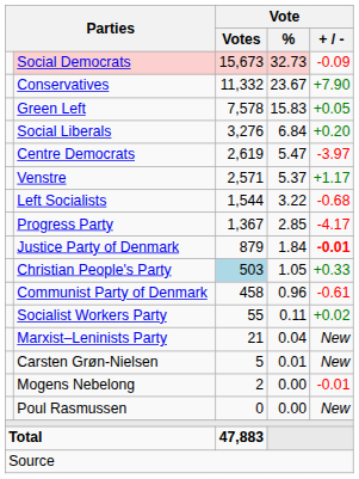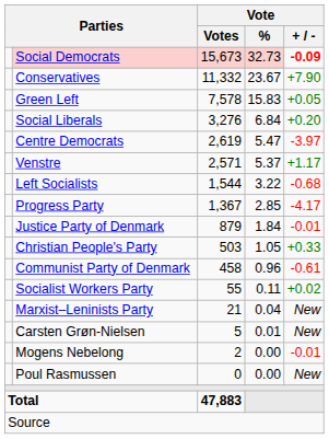Social Democrats | Vote / + / -: normal -> bold
Justice Party of Denmark | Vote / + / -: bold -> normal
Christian People's Party | Vote / Votes: lightblue background -> no background
